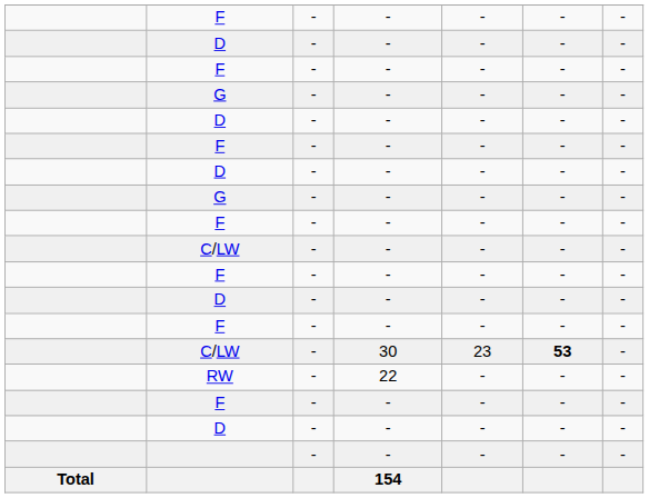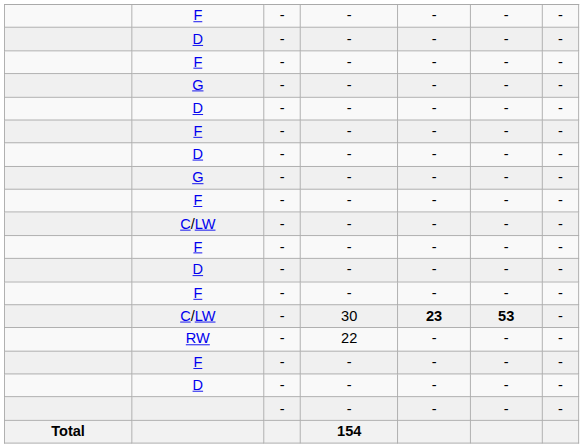C/LW / 30 | column 5: normal -> bold
